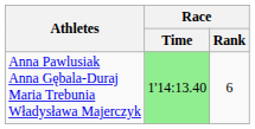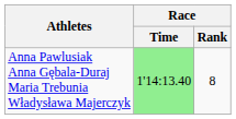row 3 | Race / Rank: 6 -> 8
